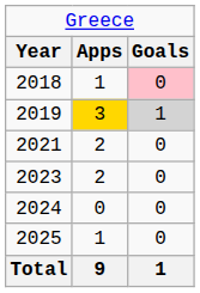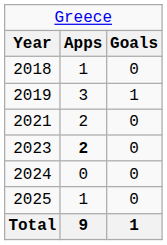2018 | column 3: pink background -> no background
2019 | column 2: gold background -> no background
2019 | column 3: lightgrey background -> no background
2023 | column 2: normal -> bold
